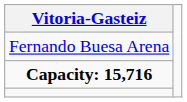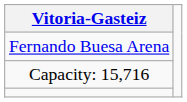Capacity: 15,716 | Vitoria-Gasteiz: bold -> normal
